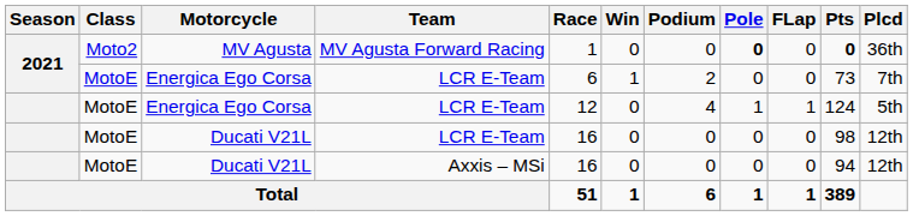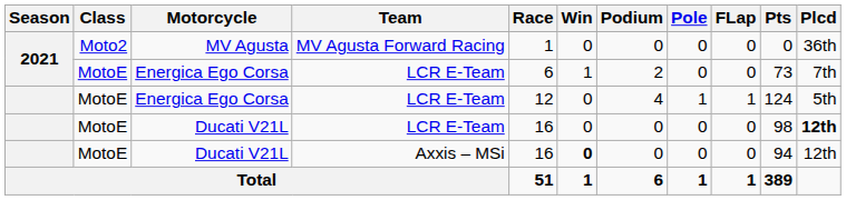MV Agusta | Pole: bold -> normal
MV Agusta | Pts: bold -> normal
Ducati V21L / LCR E-Team | Plcd: normal -> bold
Ducati V21L / Axxis – MSi | Win: normal -> bold
